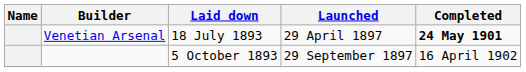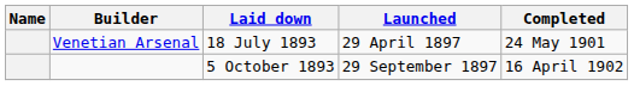Venetian Arsenal | Completed: bold -> normal
